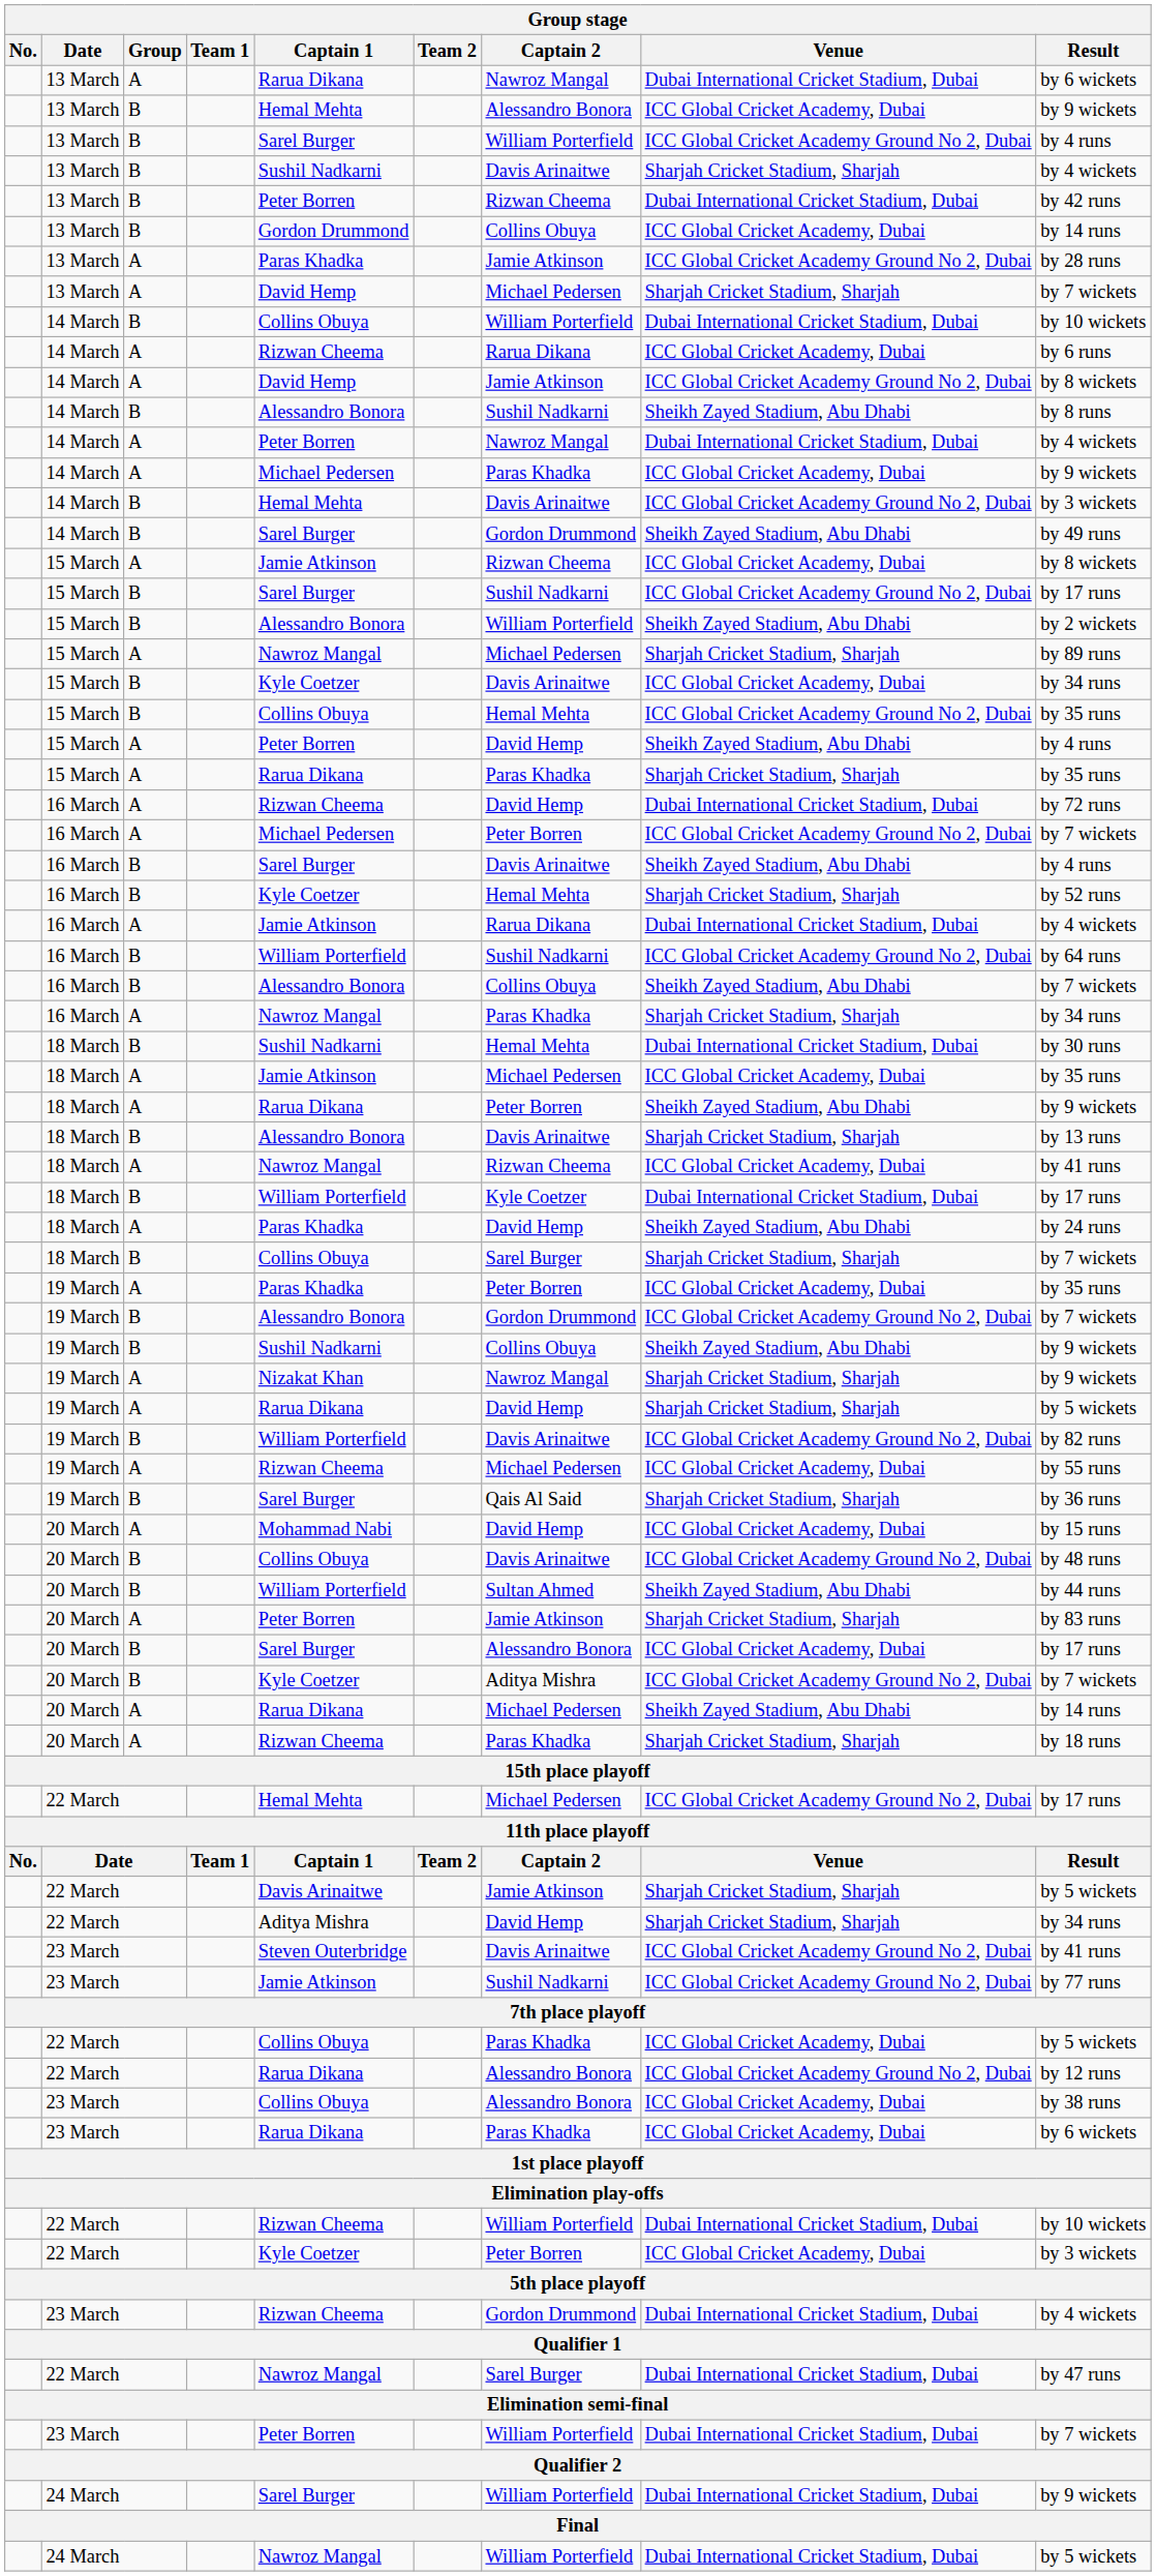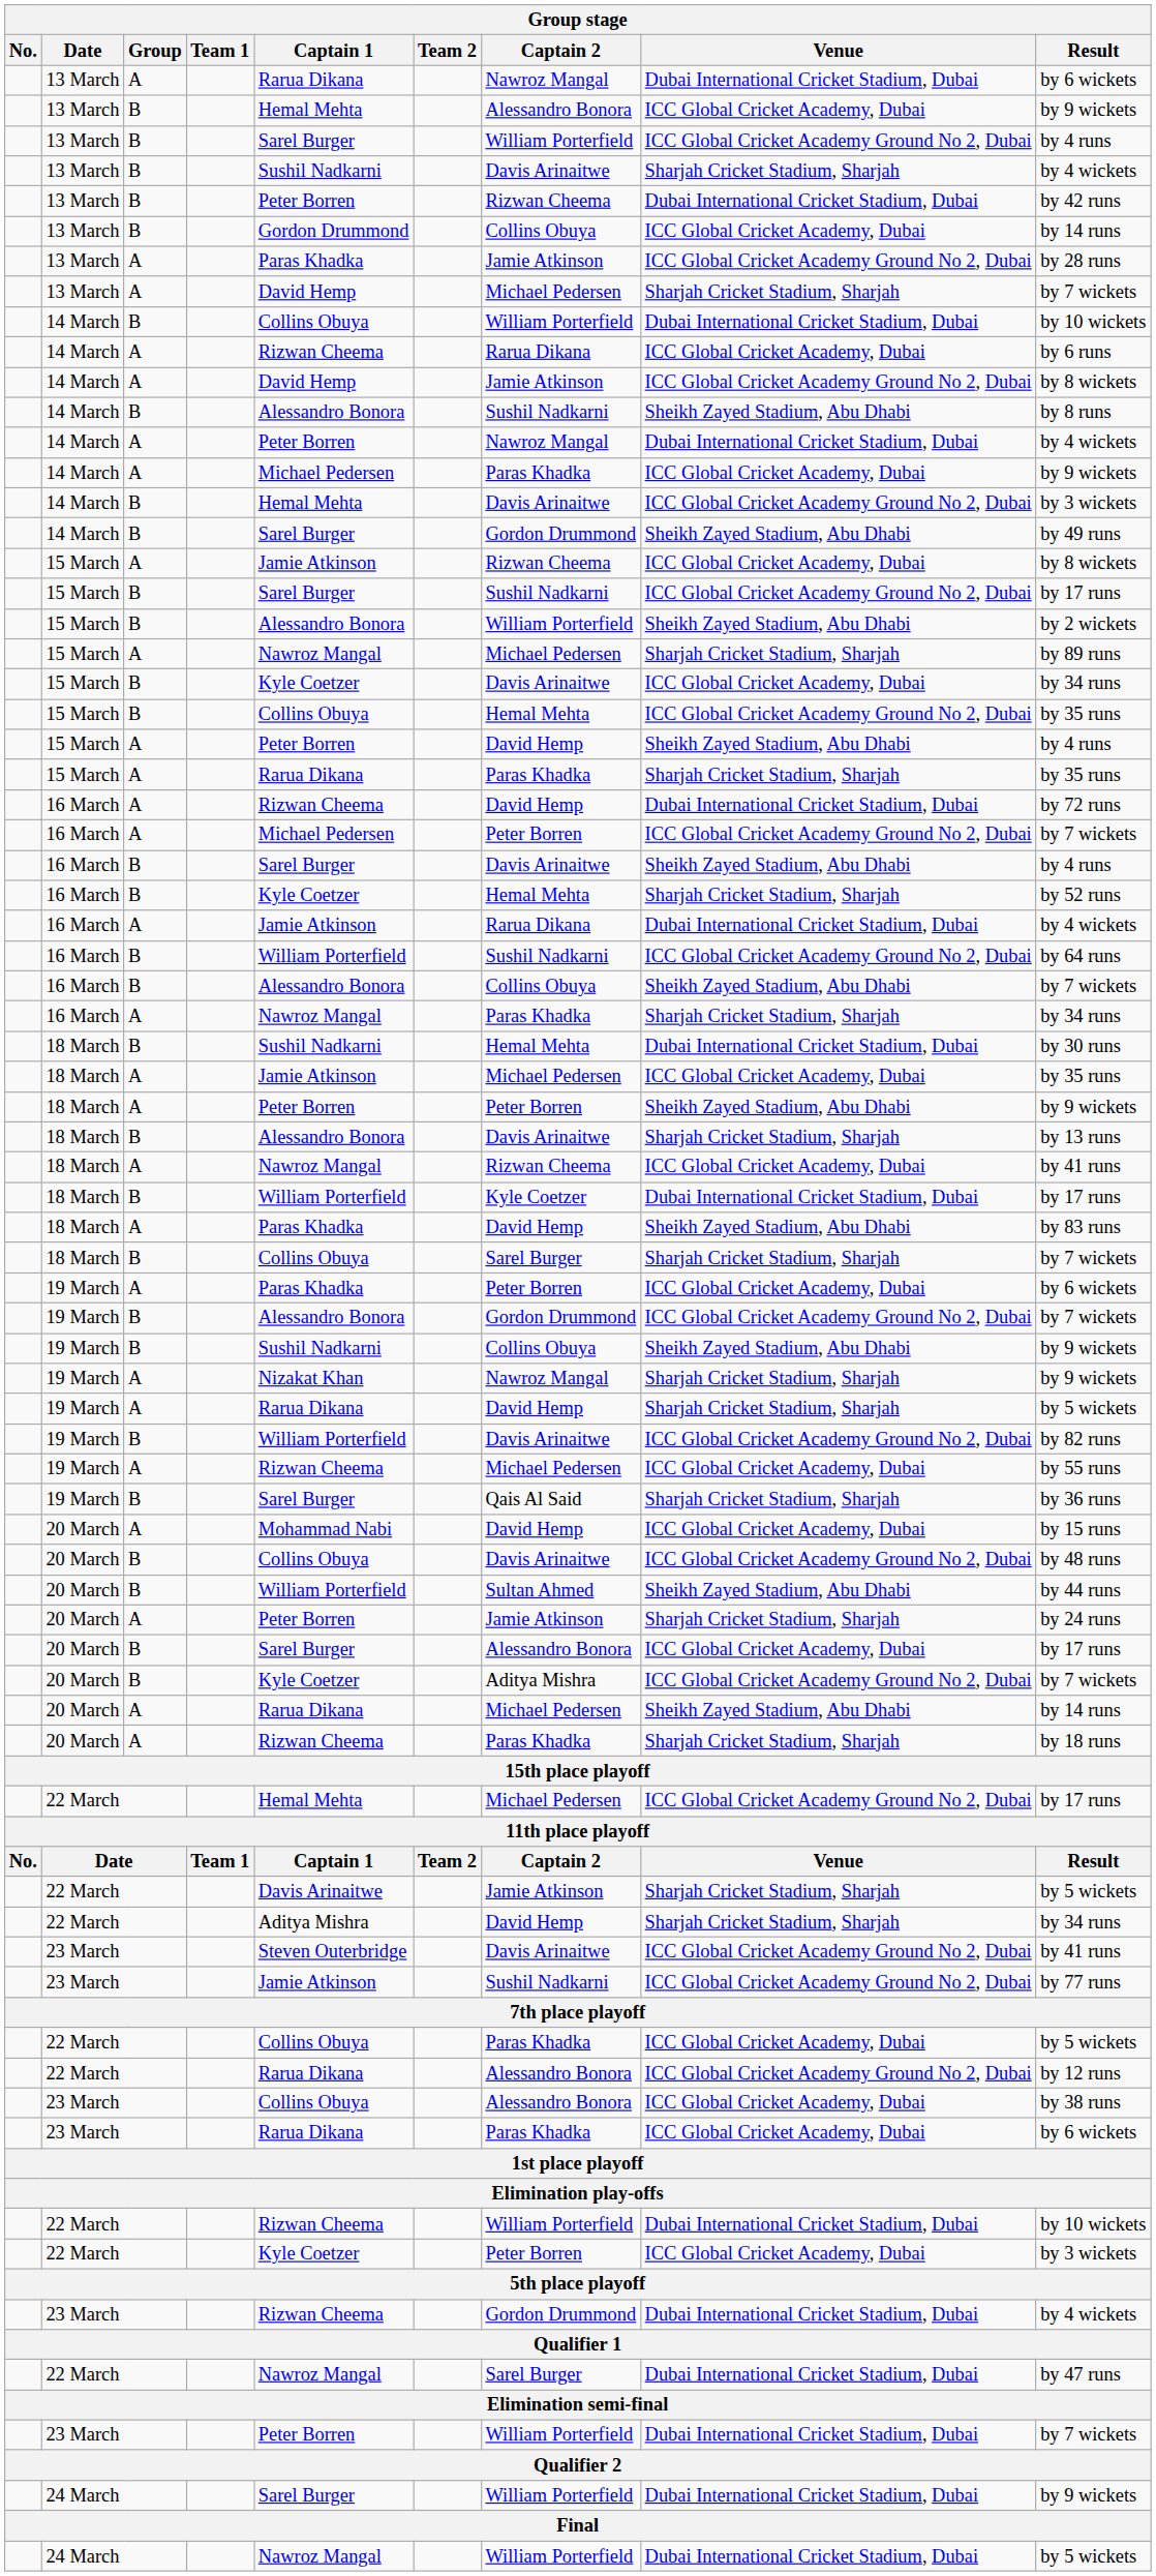row 37 | Captain 1: Rarua Dikana -> Peter Borren
row 41 | Result: by 24 runs -> by 83 runs
row 43 | Result: by 35 runs -> by 6 wickets
row 54 | Result: by 83 runs -> by 24 runs
